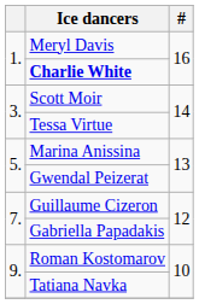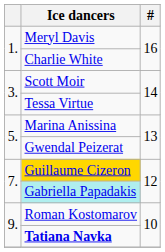Charlie White | Ice dancers: bold -> normal
Guillaume Cizeron | Ice dancers: no background -> gold background
Gabriella Papadakis | Ice dancers: no background -> paleturquoise background
Tatiana Navka | Ice dancers: normal -> bold
